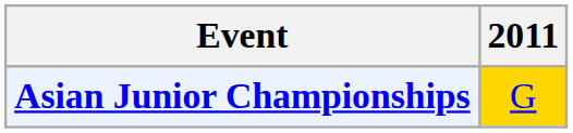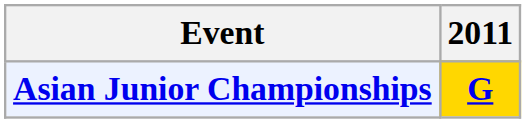Asian Junior Championships | 2011: normal -> bold
